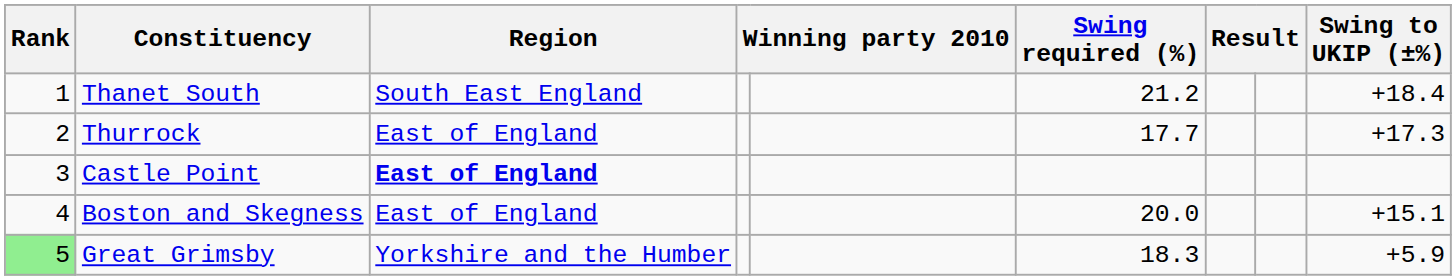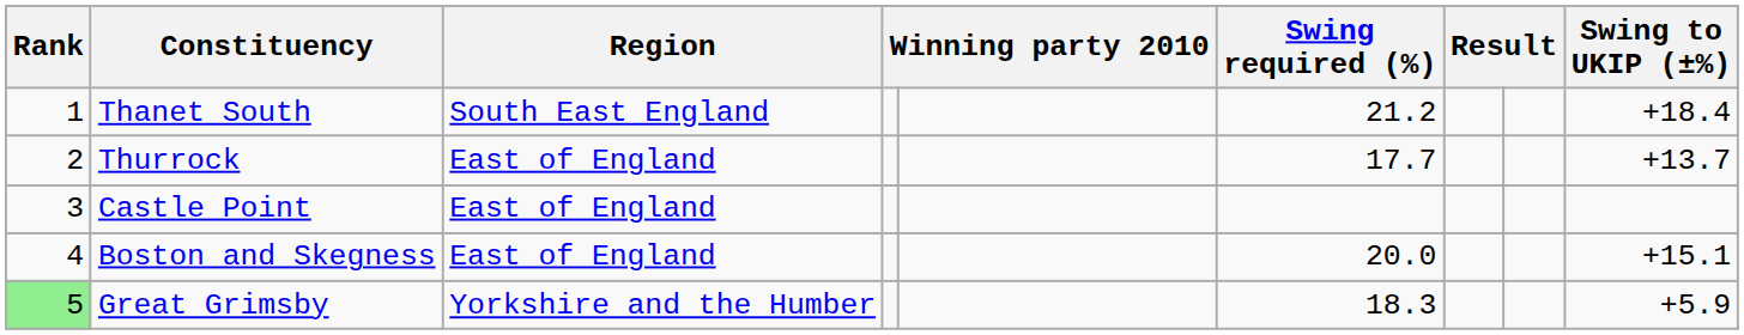Thurrock | Swing to UKIP (±%): +17.3 -> +13.7
Castle Point | Region: bold -> normal
